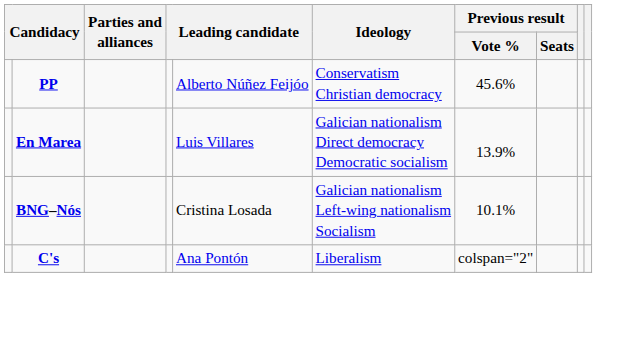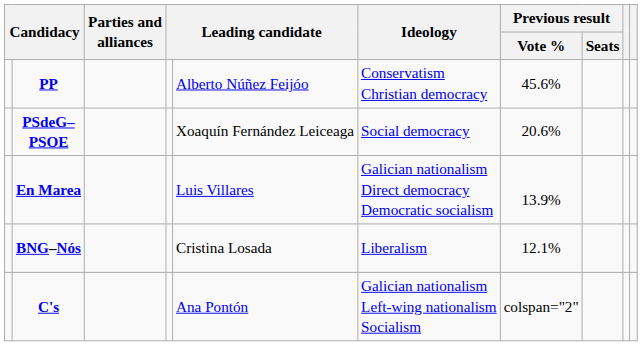+ row: PSdeG– PSOE | Xoaquín Fernández Leiceaga | Social democracy | 20.6%
BNG–Nós | Ideology: Galician nationalism Left-wing nationalism Socialism -> Liberalism
BNG–Nós | Previous result / Vote %: 10.1% -> 12.1%
C's | Ideology: Liberalism -> Galician nationalism Left-wing nationalism Socialism
